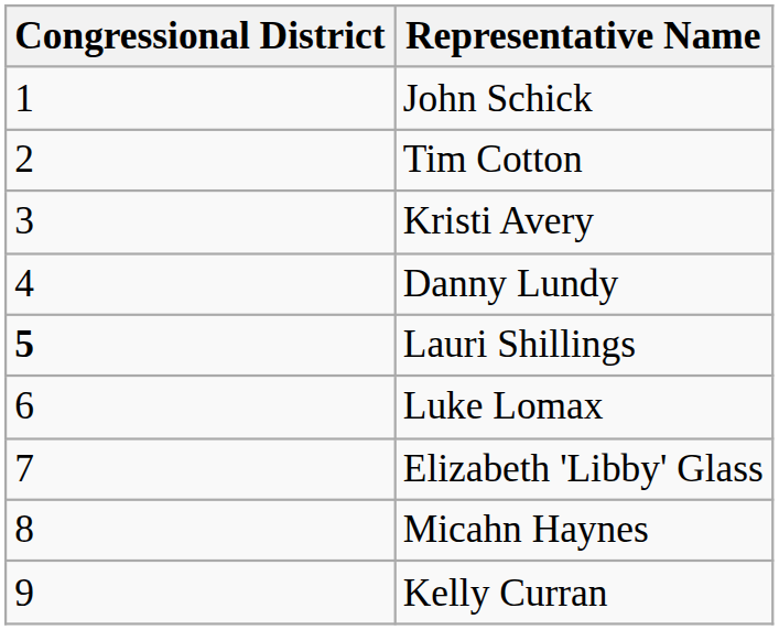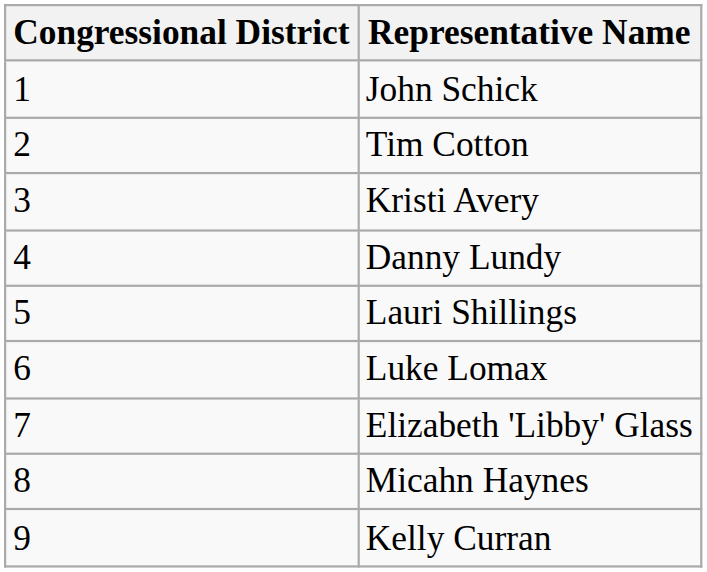Lauri Shillings | Congressional District: bold -> normal
